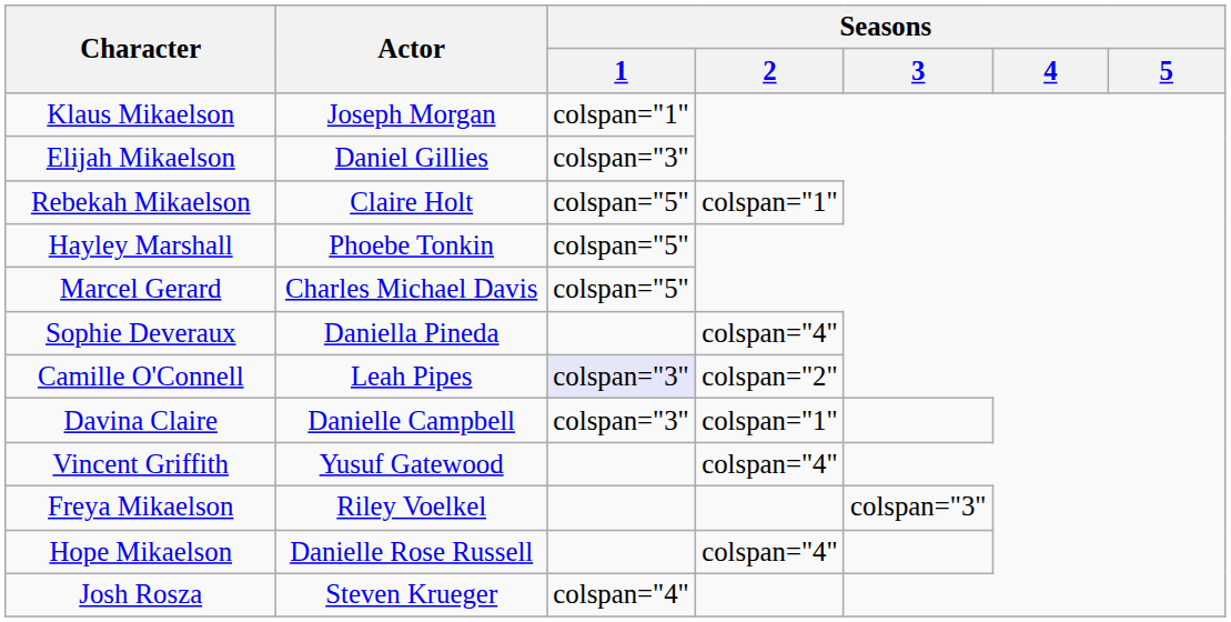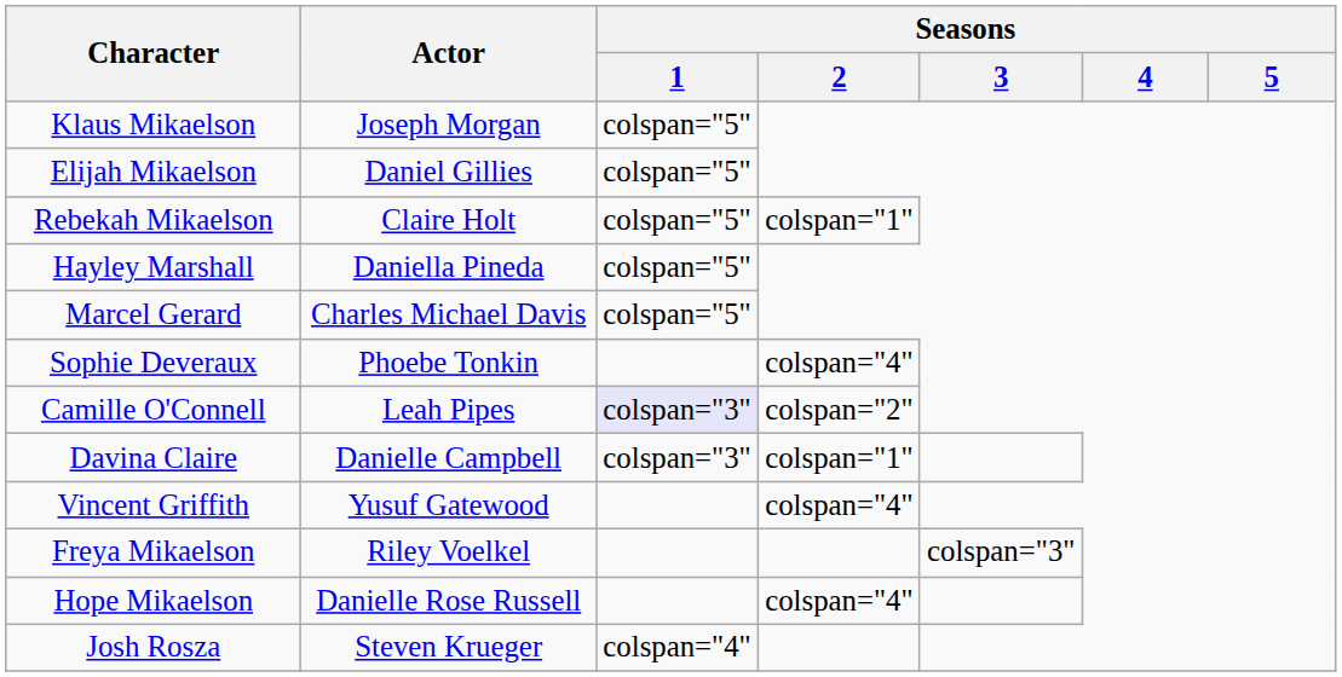Klaus Mikaelson | Seasons / 1: colspan="1" -> colspan="5"
Elijah Mikaelson | Seasons / 1: colspan="3" -> colspan="5"
Hayley Marshall | Actor: Phoebe Tonkin -> Daniella Pineda
Sophie Deveraux | Actor: Daniella Pineda -> Phoebe Tonkin
